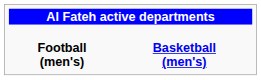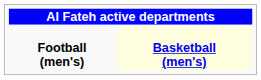Football (men's) | column 2: no background -> lightyellow background
